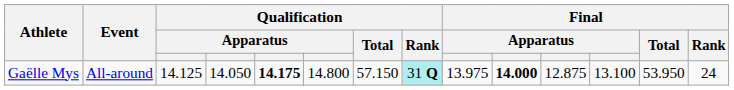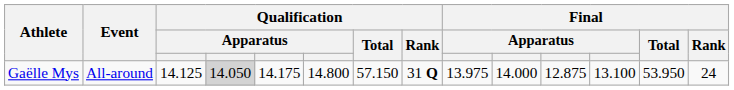row 4 | column 4: no background -> lightgrey background
row 4 | column 5: bold -> normal
row 4 | Qualification / Rank: paleturquoise background -> no background
row 4 | column 10: bold -> normal
